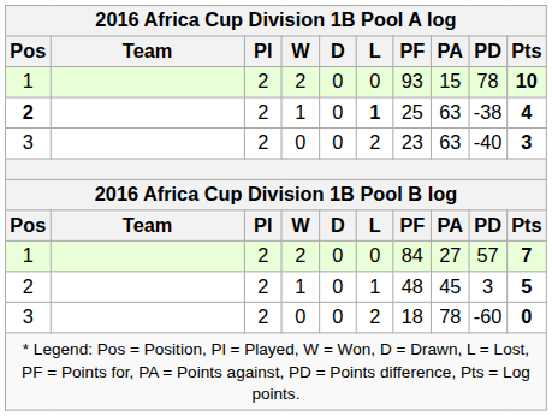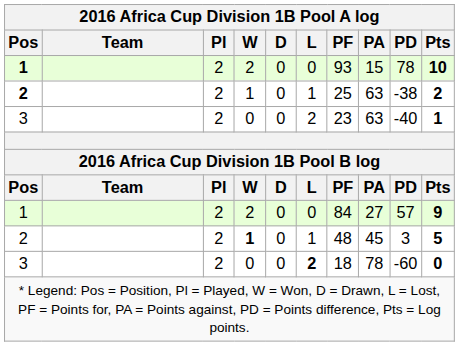row 3 | Pos: normal -> bold
row 4 | L: bold -> normal
row 4 | Pts: 4 -> 2
row 5 | Pts: 3 -> 1
row 9 | Pts: 7 -> 9
row 10 | W: normal -> bold
row 11 | L: normal -> bold
